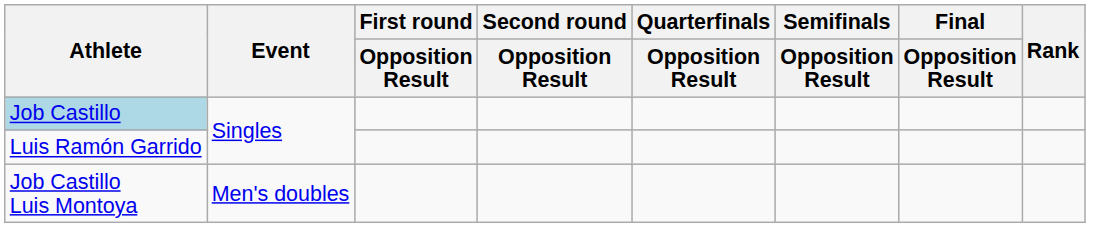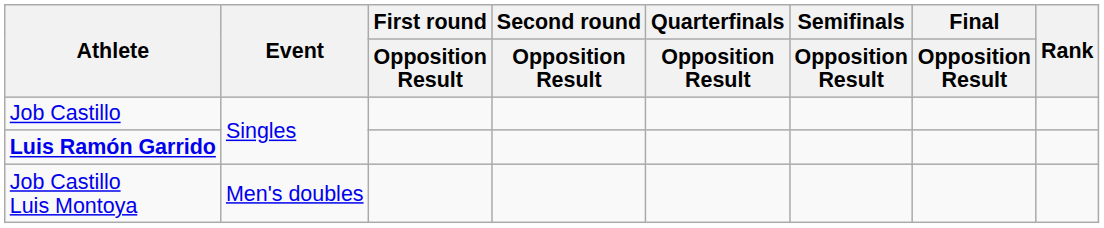Job Castillo | Athlete: lightblue background -> no background
Luis Ramón Garrido | Athlete: normal -> bold
